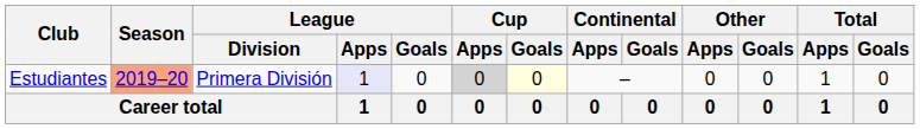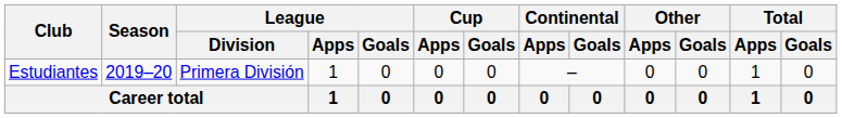Estudiantes | Season: lightsalmon background -> no background
Estudiantes | League / Apps: lavender background -> no background
Estudiantes | Cup / Apps: lightgrey background -> no background
Estudiantes | Cup / Goals: lightyellow background -> no background
